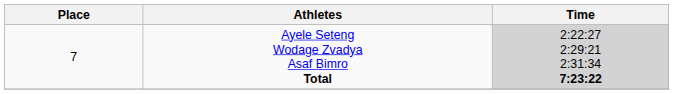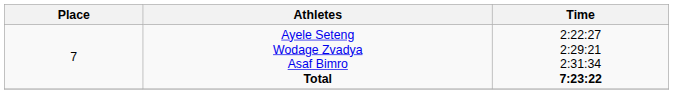row 2 | Time: lightgrey background -> no background
